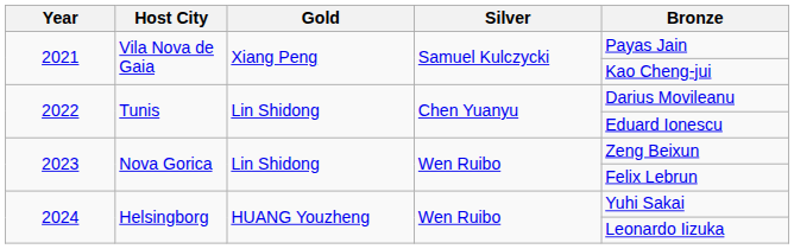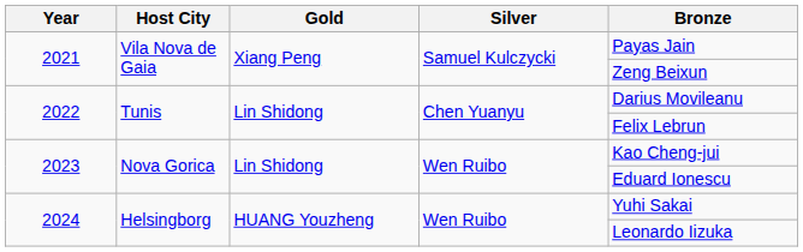row 3 | Bronze: Kao Cheng-jui -> Zeng Beixun
row 5 | Bronze: Eduard Ionescu -> Felix Lebrun
row 6 | Bronze: Zeng Beixun -> Kao Cheng-jui
row 7 | Bronze: Felix Lebrun -> Eduard Ionescu
